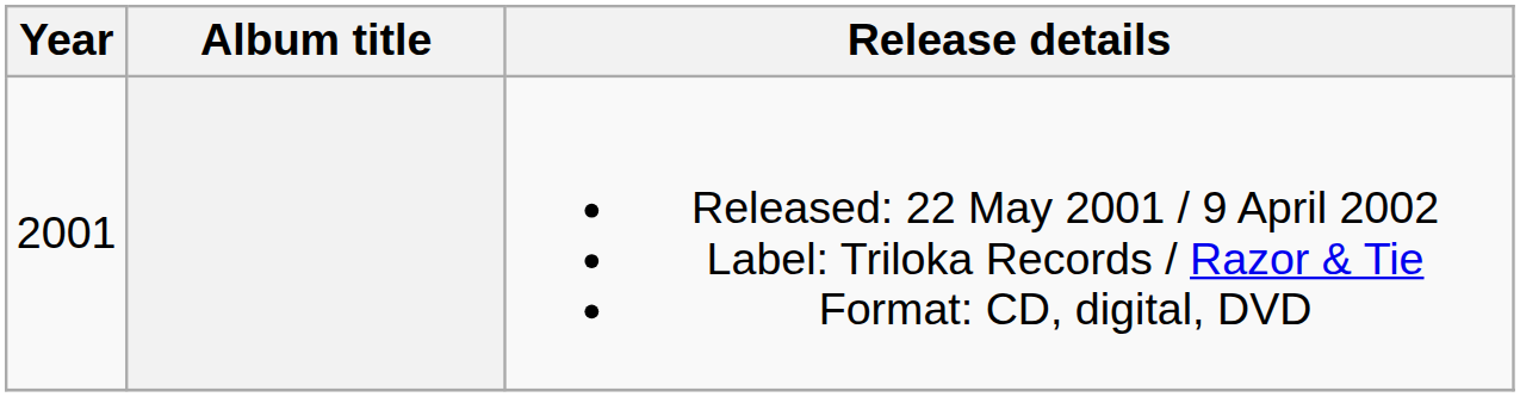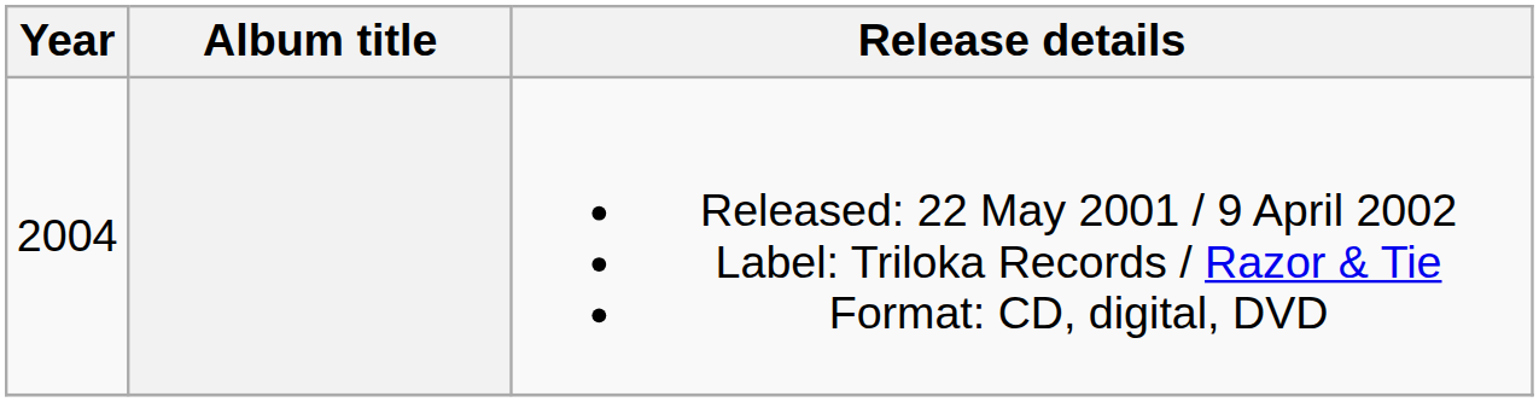row 2 | Year: 2001 -> 2004
